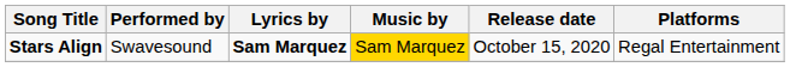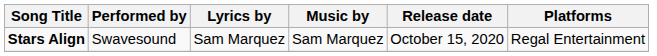Stars Align | Lyrics by: bold -> normal
Stars Align | Music by: gold background -> no background
